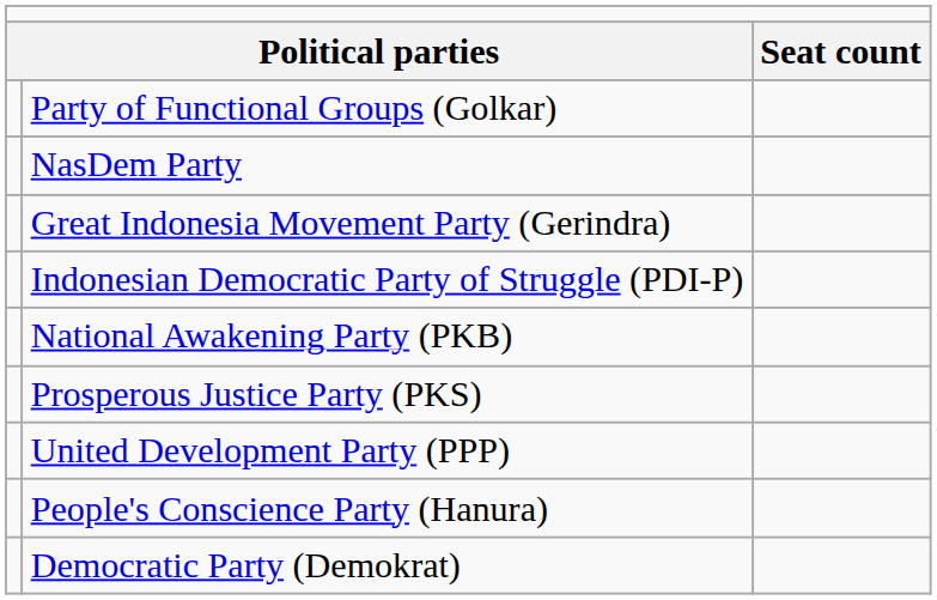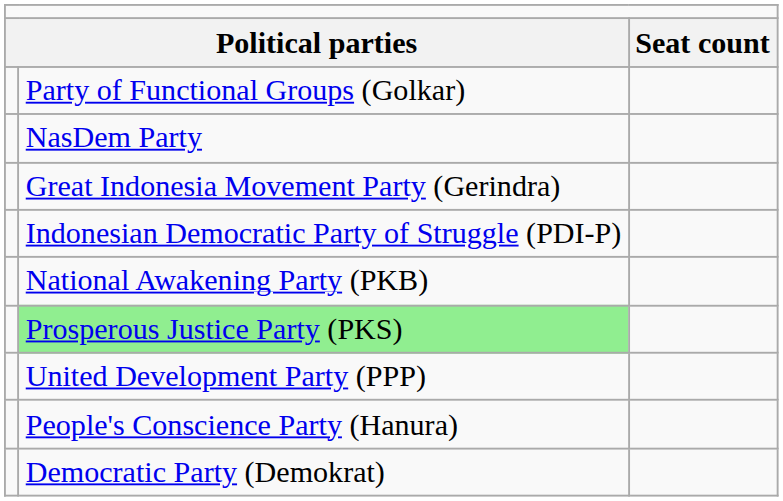Prosperous Justice Party (PKS) | column 2: no background -> lightgreen background
